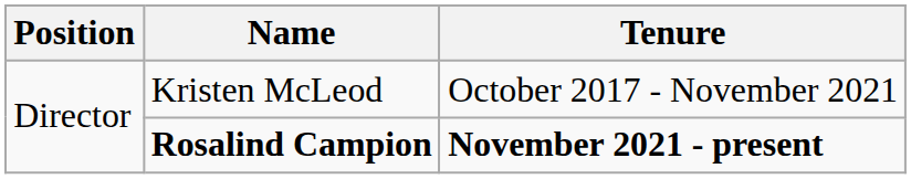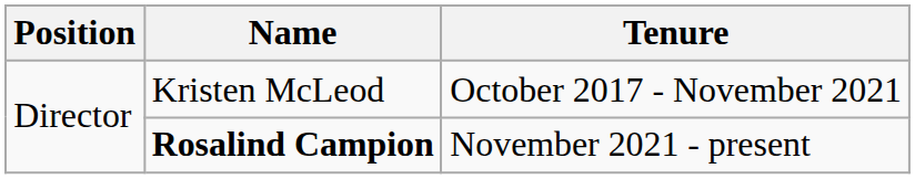Rosalind Campion | Tenure: bold -> normal
